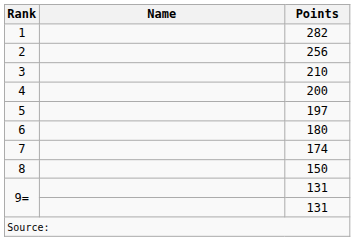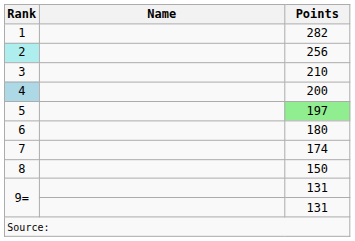2 | Rank: no background -> paleturquoise background
4 | Rank: no background -> lightblue background
5 | Points: no background -> lightgreen background
